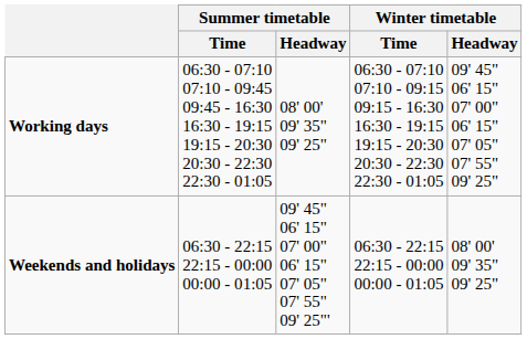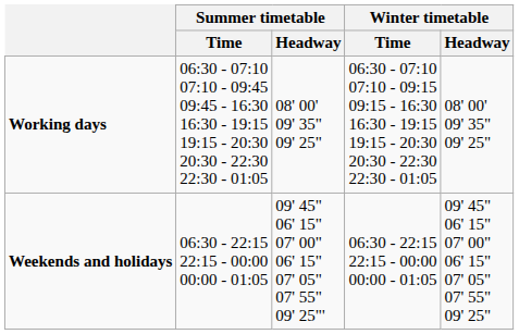Working days | Winter timetable / Headway: 09' 45" 06' 15" 07' 00" 06' 15" 07' 05" 07' 55" 09' 25" -> 08' 00' 09' 35" 09' 25"
Weekends and holidays | Winter timetable / Headway: 08' 00' 09' 35" 09' 25" -> 09' 45" 06' 15" 07' 00" 06' 15" 07' 05" 07' 55" 09' 25"
